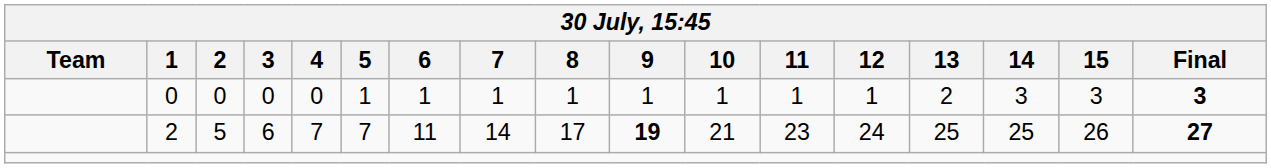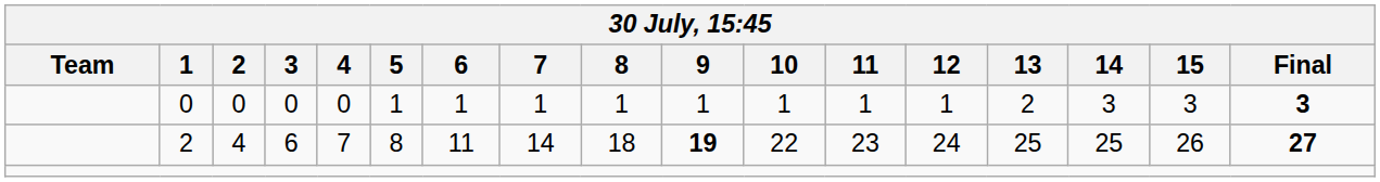row 4 | 2: 5 -> 4
row 4 | 5: 7 -> 8
row 4 | 8: 17 -> 18
row 4 | 10: 21 -> 22
